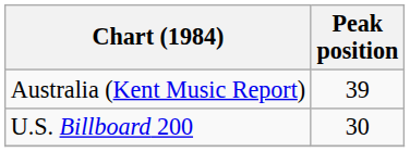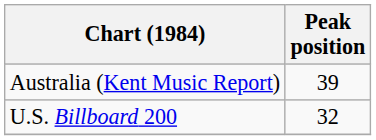U.S. Billboard 200 | Peak position: 30 -> 32
